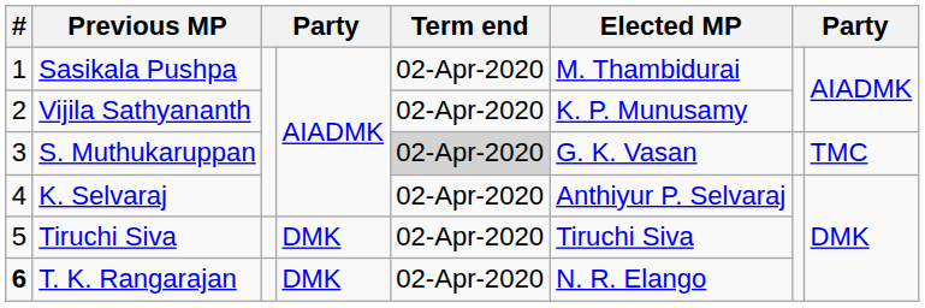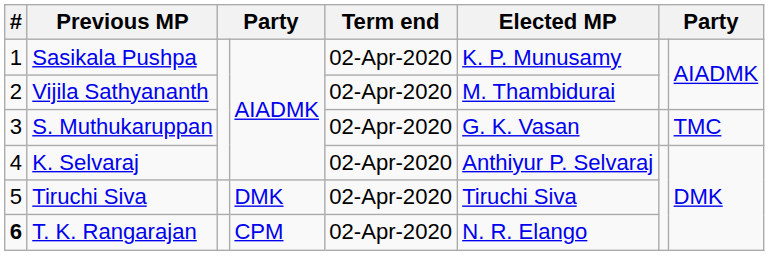Sasikala Pushpa | Elected MP: M. Thambidurai -> K. P. Munusamy
Vijila Sathyananth | Elected MP: K. P. Munusamy -> M. Thambidurai
S. Muthukaruppan | Term end: lightgrey background -> no background
T. K. Rangarajan | column 4: DMK -> CPM
